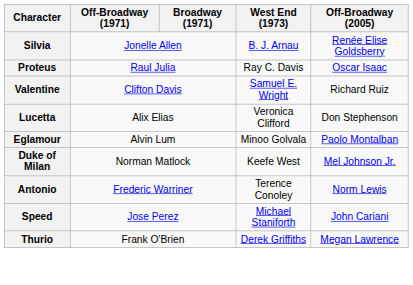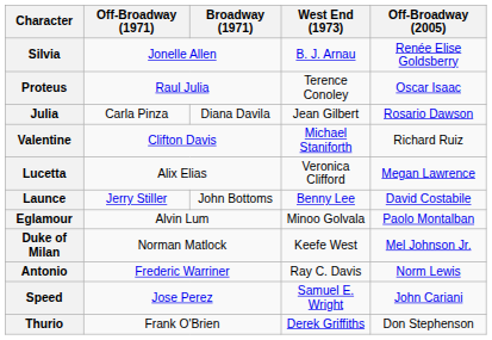Proteus | West End (1973): Ray C. Davis -> Terence Conoley
+ row: Julia | Carla Pinza | Diana Davila | Jean Gilbert | Rosario Dawson
Valentine | West End (1973): Samuel E. Wright -> Michael Staniforth
Lucetta | Off-Broadway (2005): Don Stephenson -> Megan Lawrence
+ row: Launce | Jerry Stiller | John Bottoms | Benny Lee | David Costabile
Antonio | West End (1973): Terence Conoley -> Ray C. Davis
Speed | West End (1973): Michael Staniforth -> Samuel E. Wright
Thurio | Off-Broadway (2005): Megan Lawrence -> Don Stephenson
